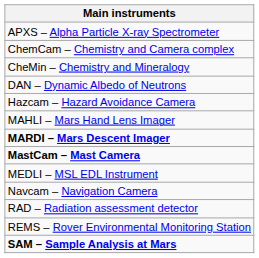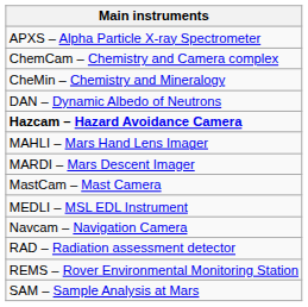row 6 | column 1: normal -> bold
row 8 | column 1: bold -> normal
row 9 | column 1: bold -> normal
row 14 | column 1: bold -> normal
